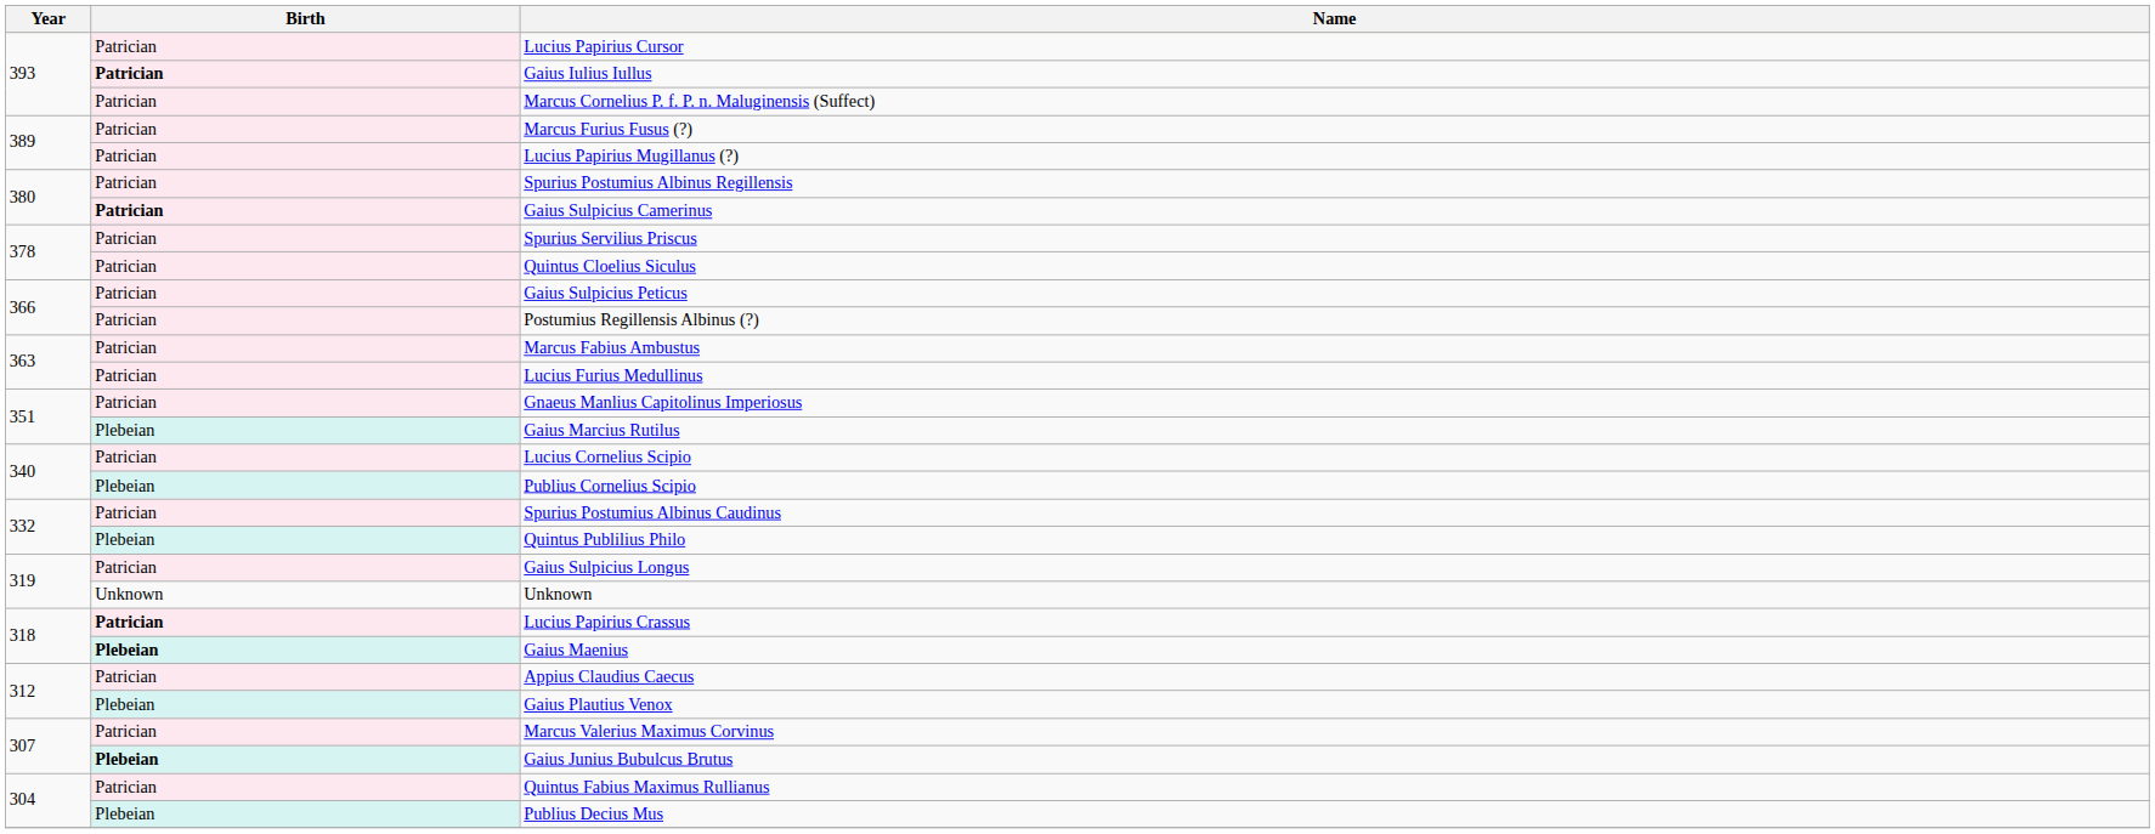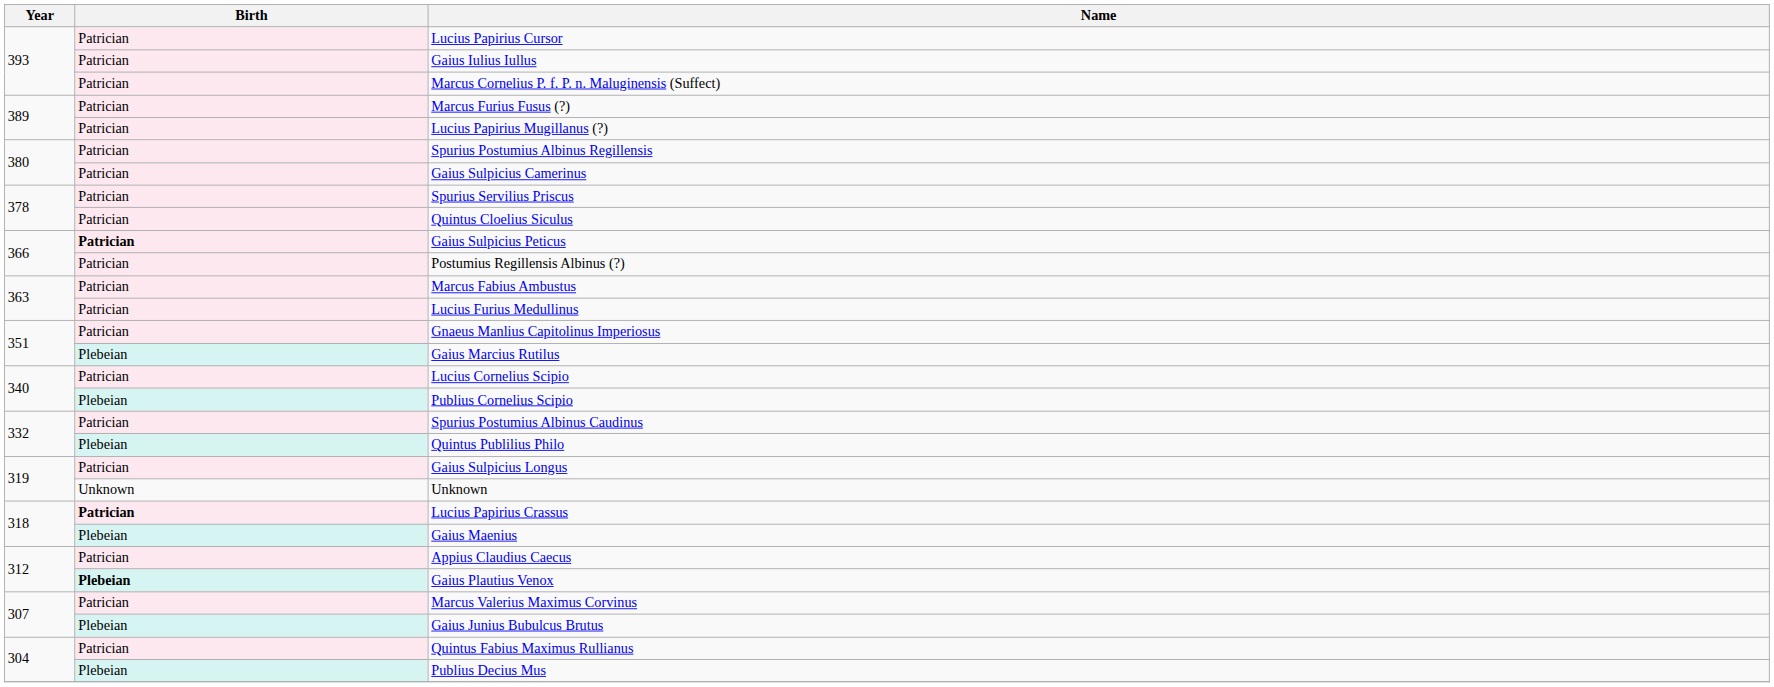Gaius Iulius Iullus | Birth: bold -> normal
Gaius Sulpicius Camerinus | Birth: bold -> normal
Gaius Sulpicius Peticus | Birth: normal -> bold
Gaius Maenius | Birth: bold -> normal
Gaius Plautius Venox | Birth: normal -> bold
Gaius Junius Bubulcus Brutus | Birth: bold -> normal
